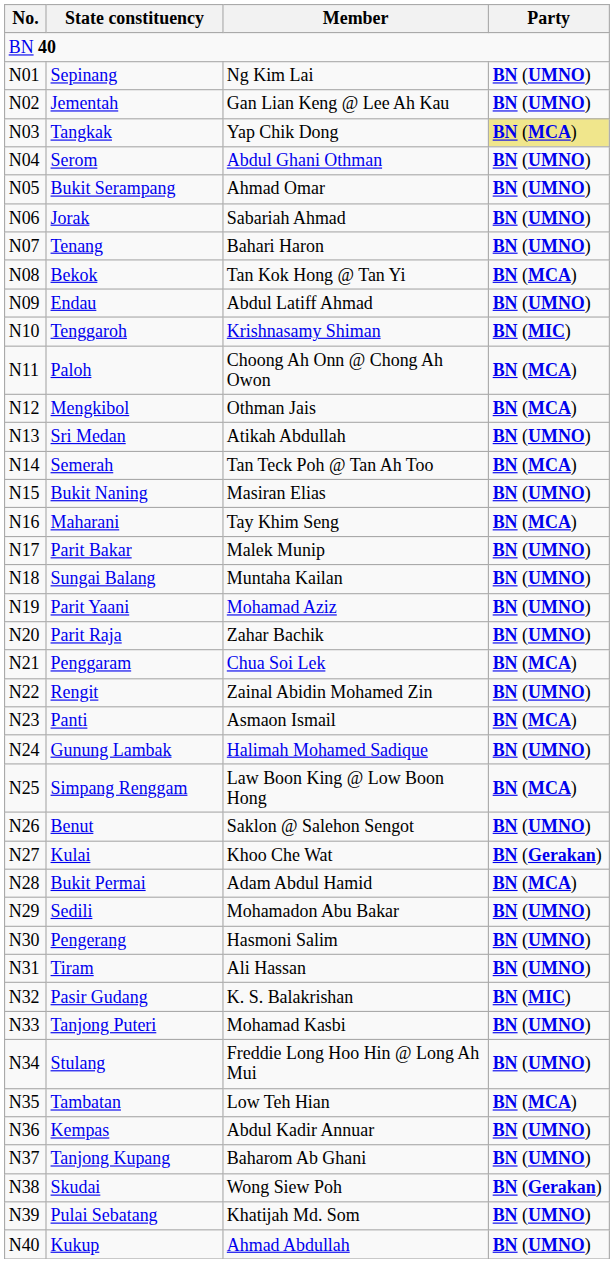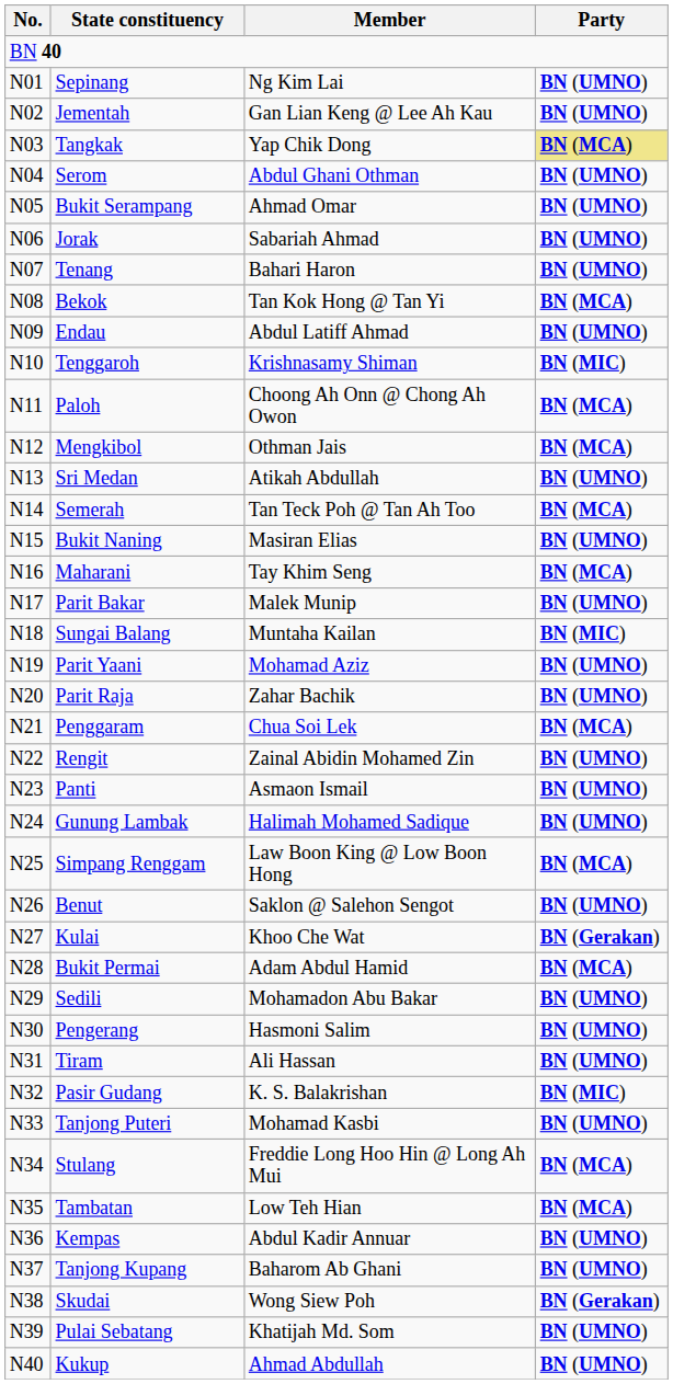Sungai Balang | Party: BN (UMNO) -> BN (MIC)
Panti | Party: BN (MCA) -> BN (UMNO)
Stulang | Party: BN (UMNO) -> BN (MCA)
